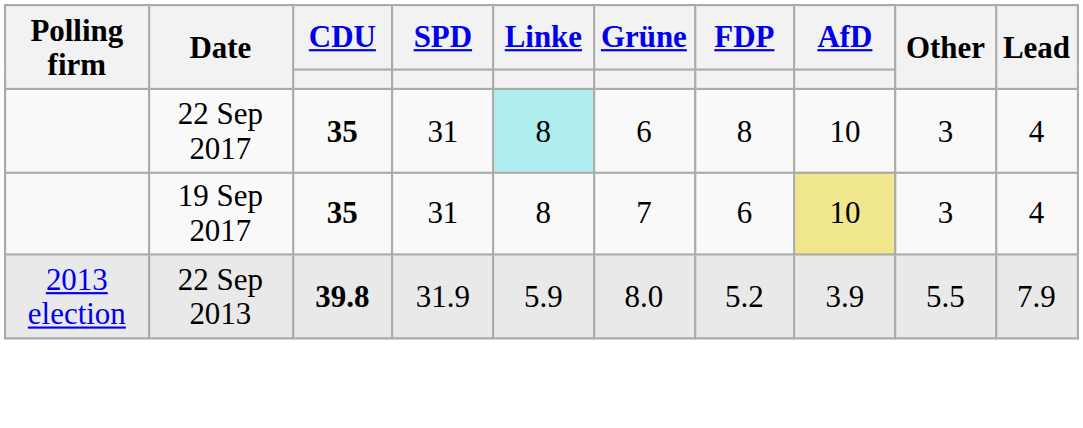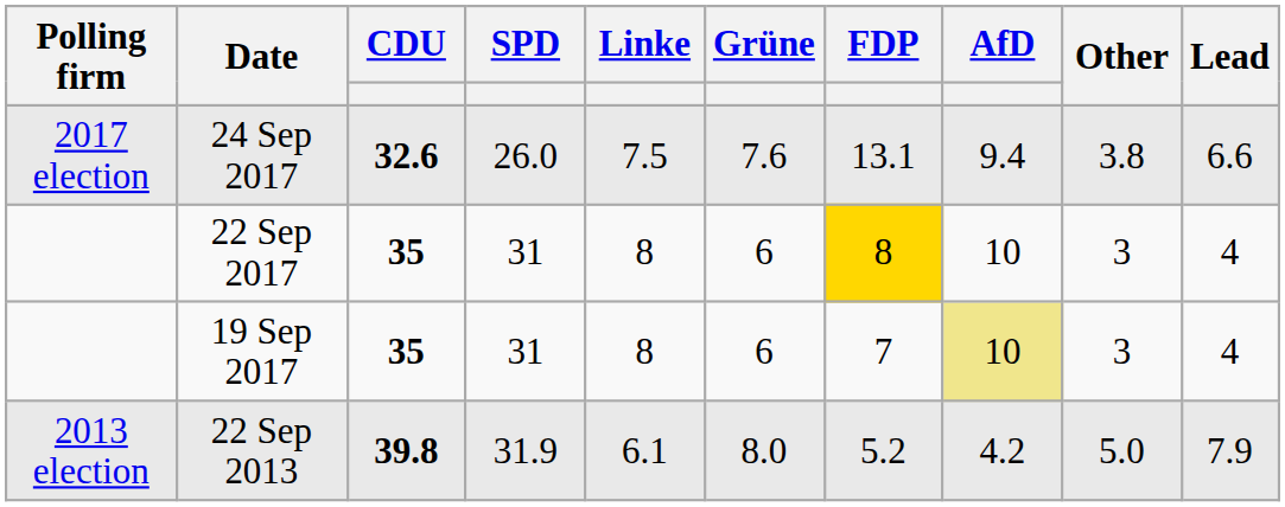+ row: 2017 election | 24 Sep 2017 | 32.6 | 26.0 | 7.5 | 7.6 | 13.1 | 9.4 | 3.8 | 6.6
22 Sep 2017 | Linke: paleturquoise background -> no background
22 Sep 2017 | FDP: no background -> gold background
19 Sep 2017 | Grüne: 7 -> 6
19 Sep 2017 | FDP: 6 -> 7
22 Sep 2013 | Linke: 5.9 -> 6.1
22 Sep 2013 | AfD: 3.9 -> 4.2
22 Sep 2013 | Other: 5.5 -> 5.0
